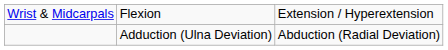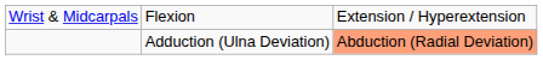Adduction (Ulna Deviation) | column 3: no background -> lightsalmon background
